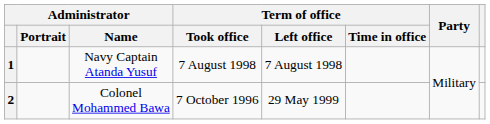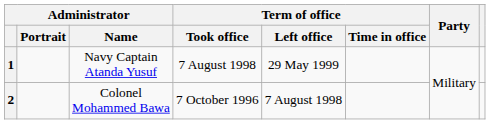1 | Term of office / Left office: 7 August 1998 -> 29 May 1999
2 | Term of office / Left office: 29 May 1999 -> 7 August 1998
